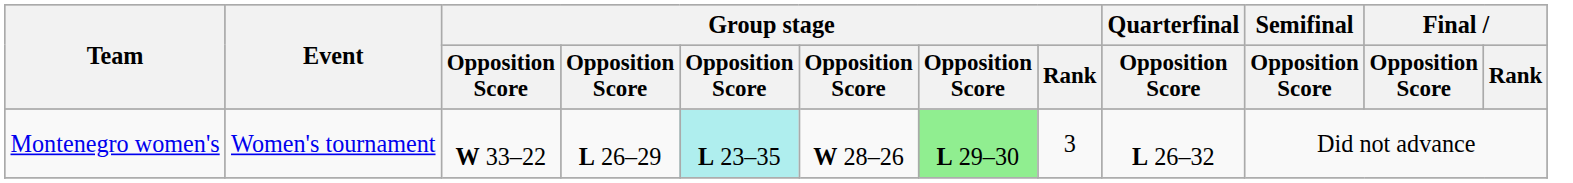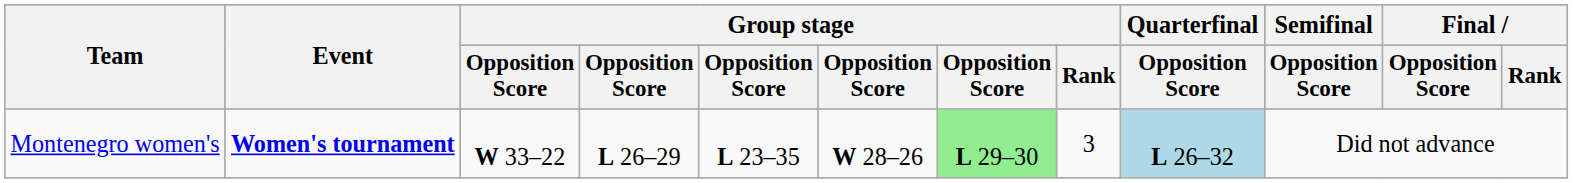Montenegro women's | Event: normal -> bold
Montenegro women's | column 5: paleturquoise background -> no background
Montenegro women's | Quarterfinal / Opposition Score: no background -> lightblue background
